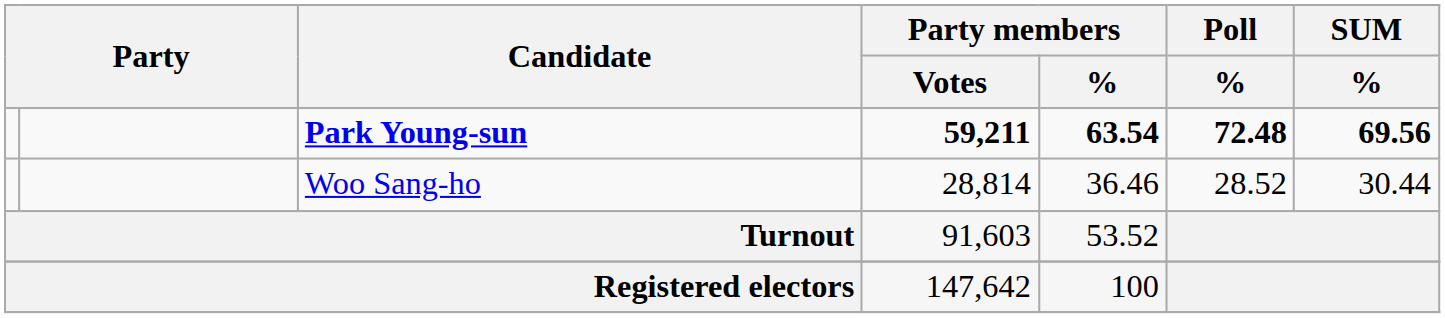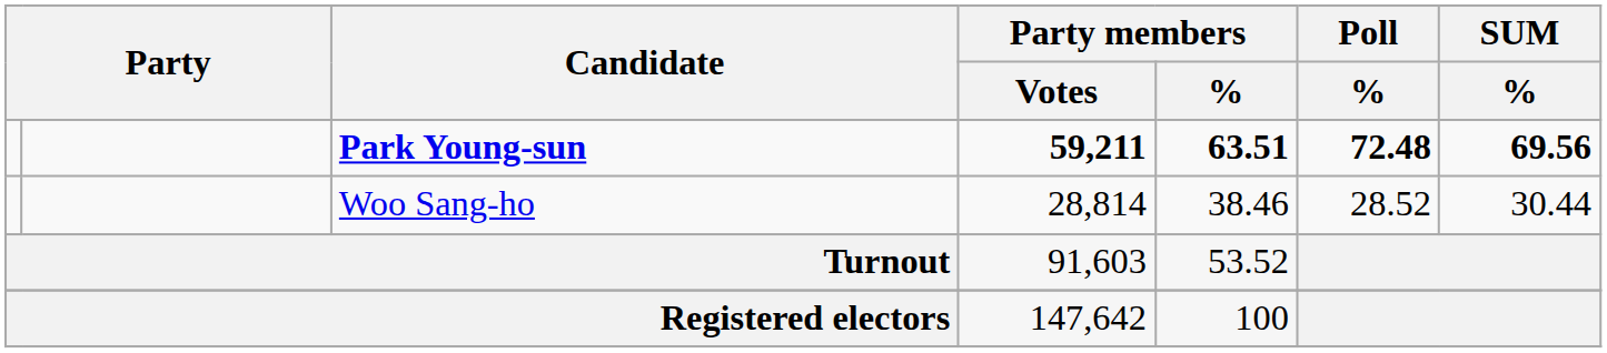Park Young-sun | Party members / %: 63.54 -> 63.51
Woo Sang-ho | Party members / %: 36.46 -> 38.46
